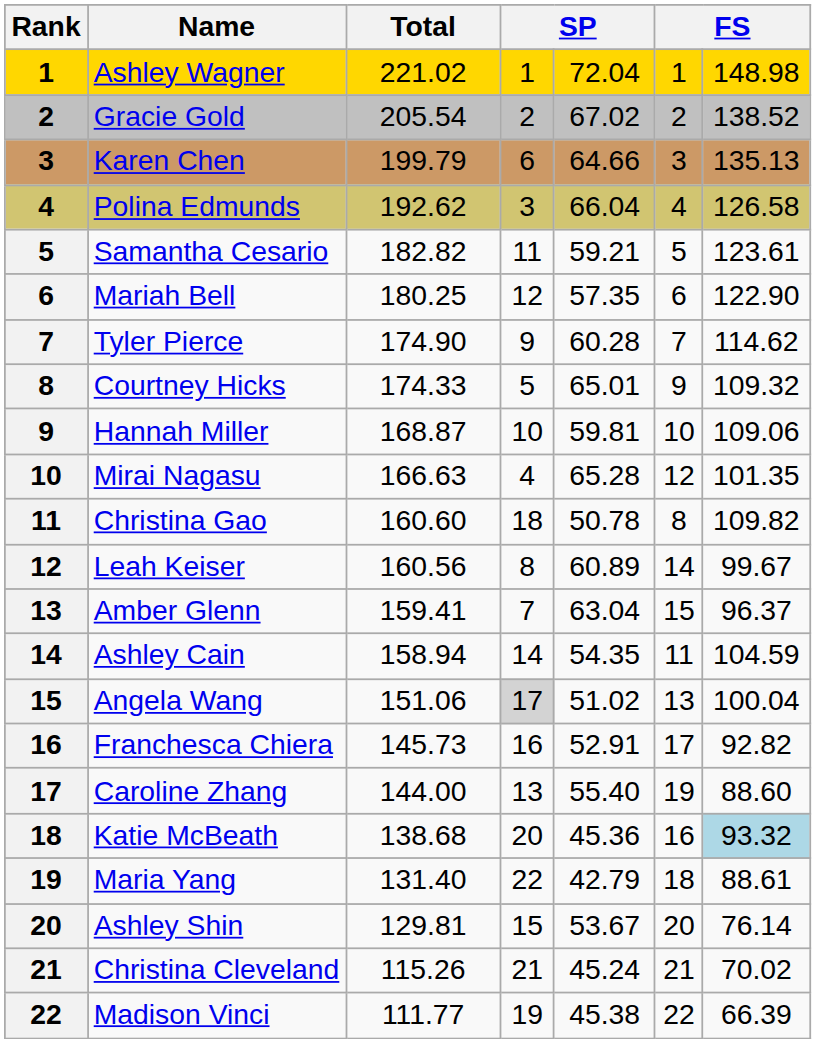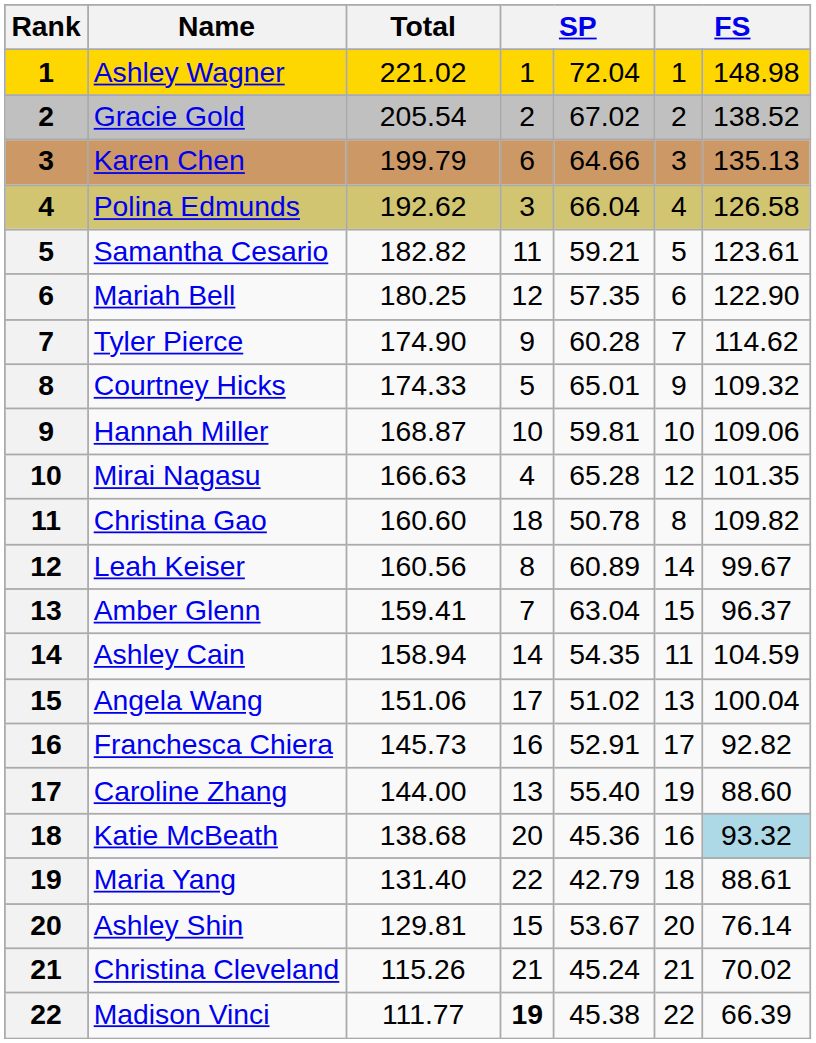Angela Wang | column 4: lightgrey background -> no background
Madison Vinci | column 4: normal -> bold
